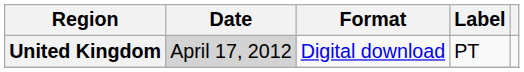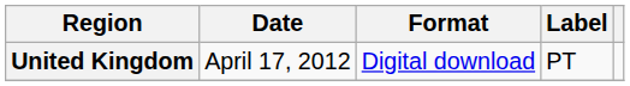United Kingdom | Date: lightgrey background -> no background
